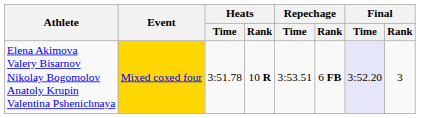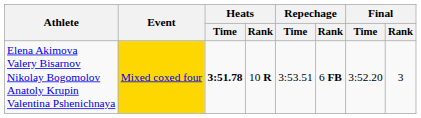row 3 | Heats / Time: normal -> bold
row 3 | Final / Time: lavender background -> no background
